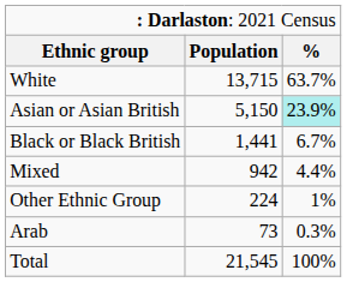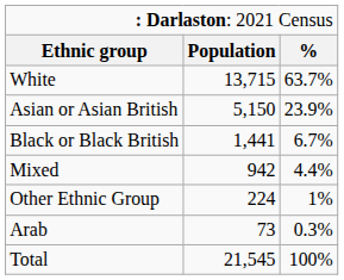Asian or Asian British | column 3: paleturquoise background -> no background
